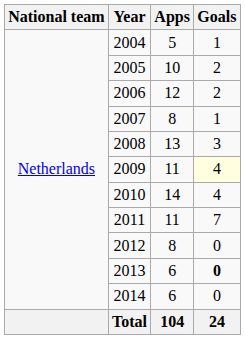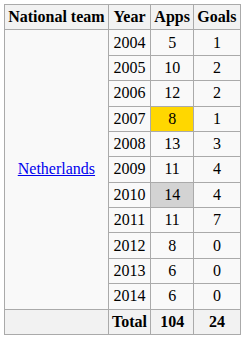2007 | Apps: no background -> gold background
2009 | Goals: lightyellow background -> no background
2010 | Apps: no background -> lightgrey background
2013 | Goals: bold -> normal
